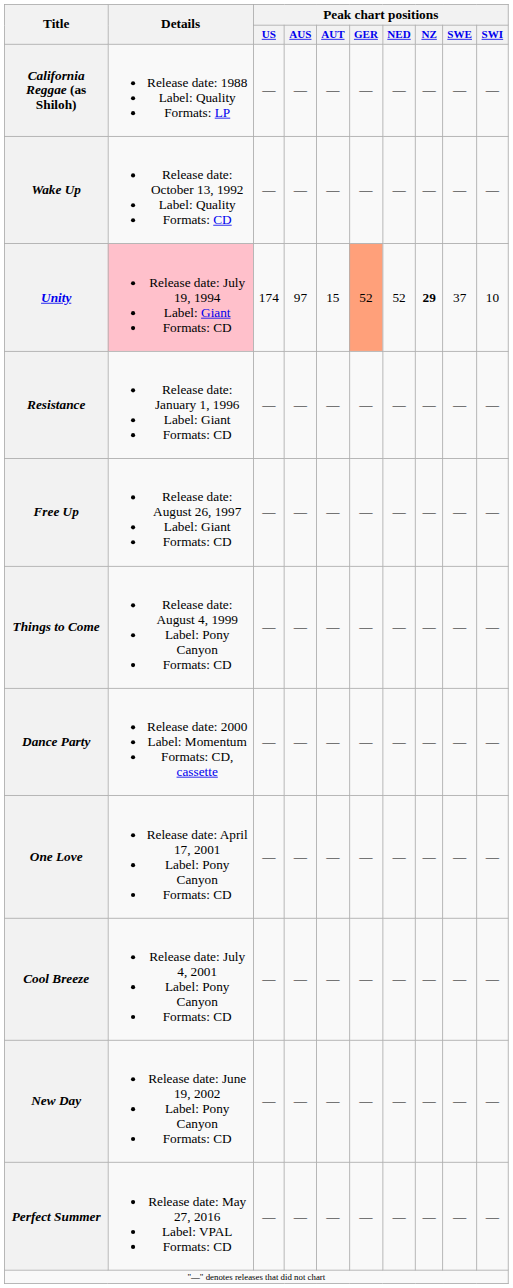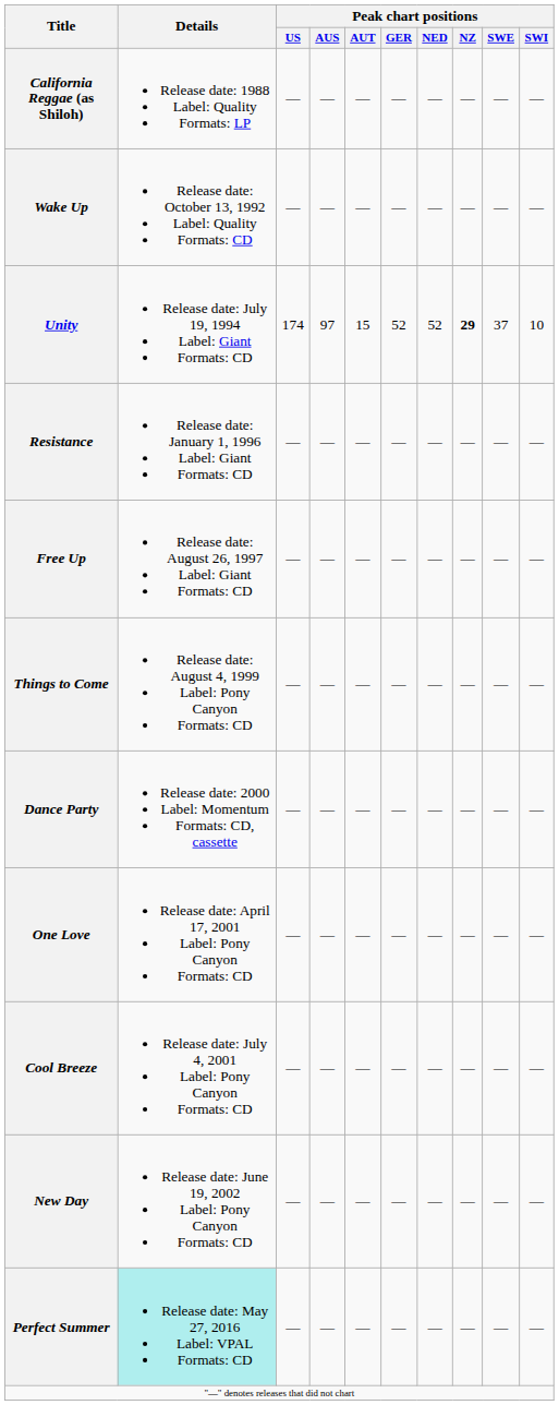Unity | Details: pink background -> no background
Unity | Peak chart positions / GER: lightsalmon background -> no background
Perfect Summer | Details: no background -> paleturquoise background
